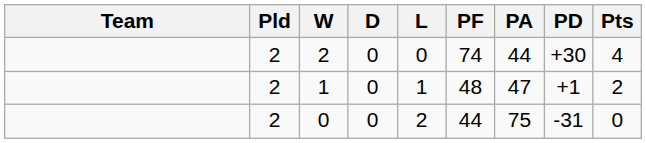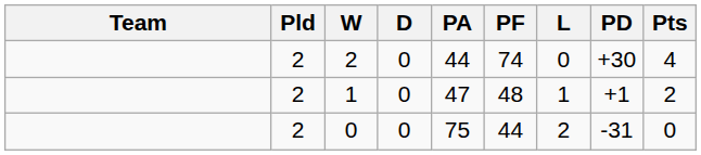columns swapped: L <-> PA
